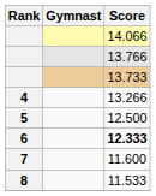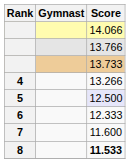12.500 | Score: no background -> lavender background
12.333 | Score: bold -> normal
11.533 | Score: normal -> bold
